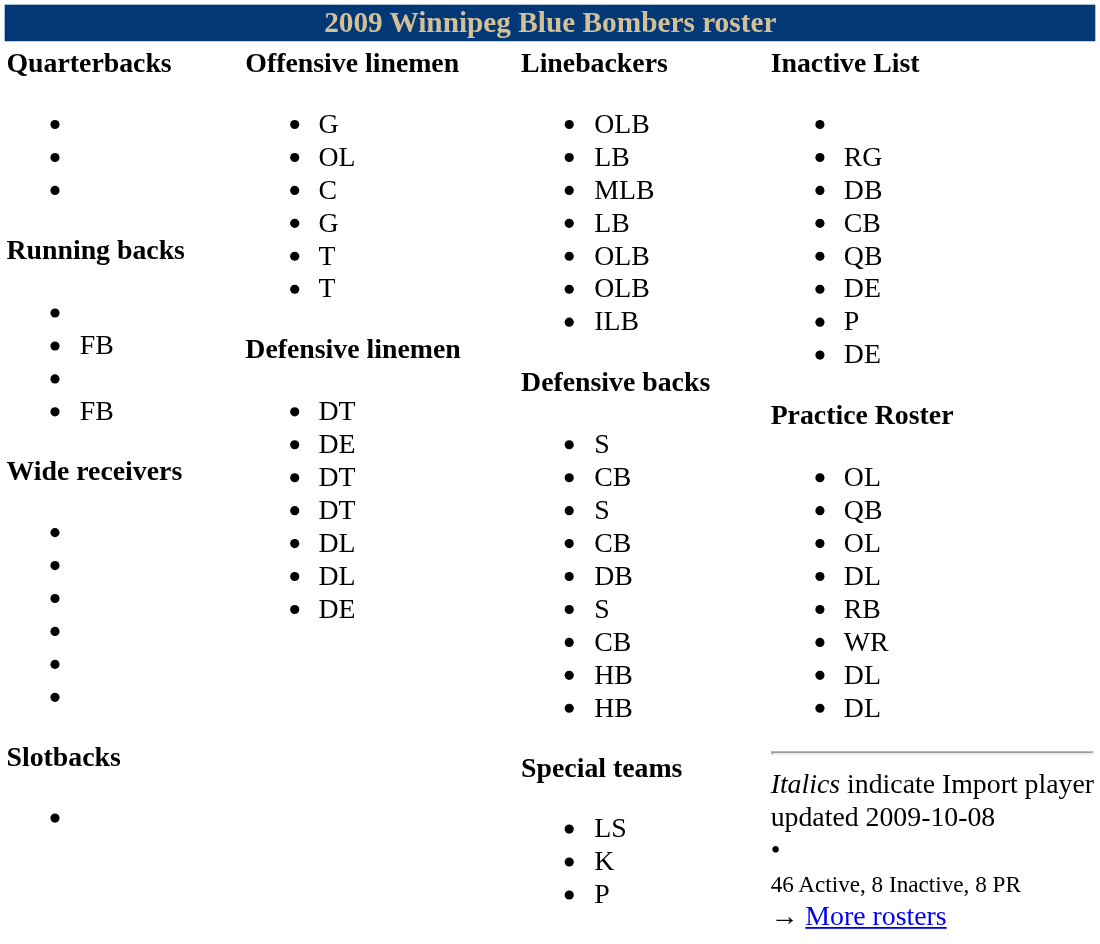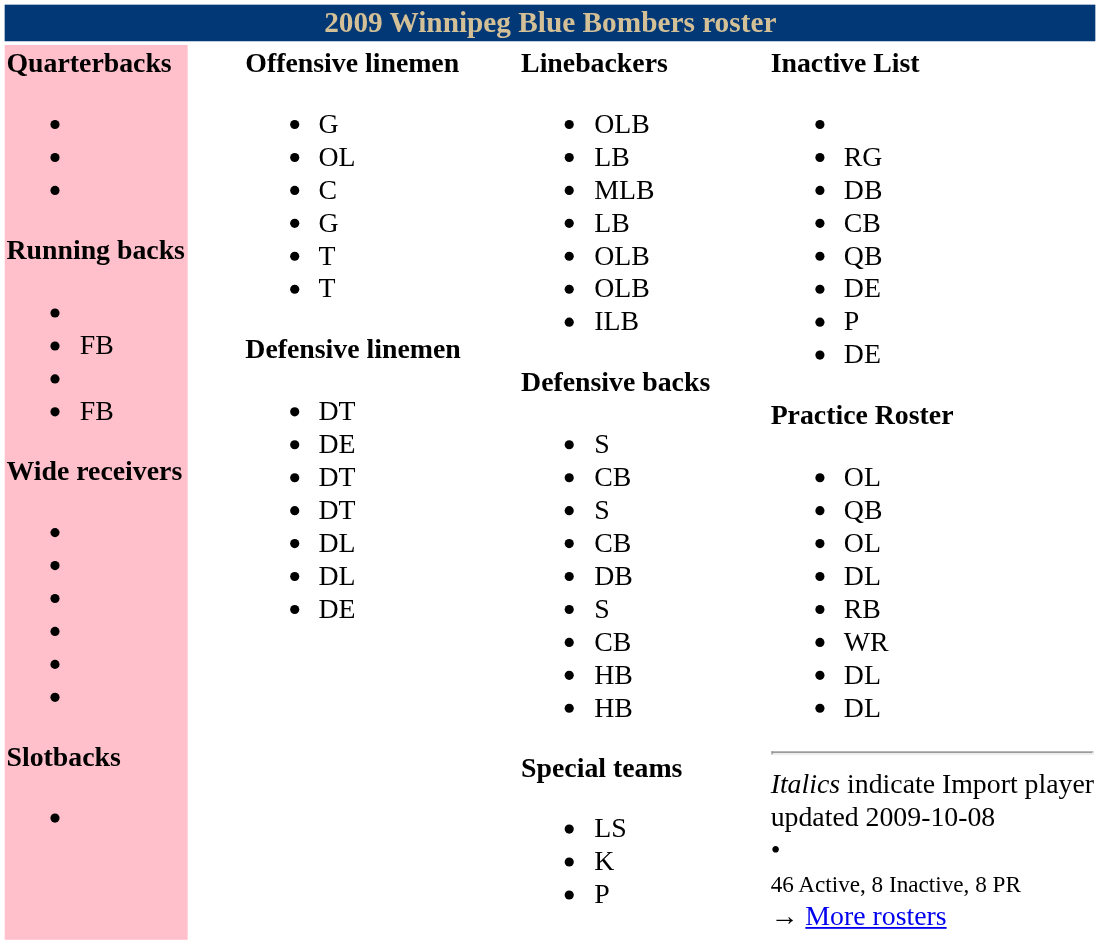Quarterbacks Running backs FB FB Wide receivers Slotbacks | column 1: no background -> pink background
